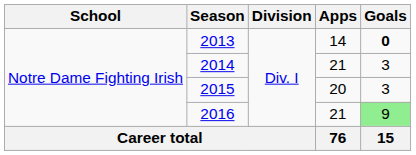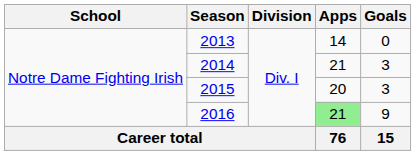2013 | Goals: bold -> normal
2016 | Apps: no background -> lightgreen background
2016 | Goals: lightgreen background -> no background
